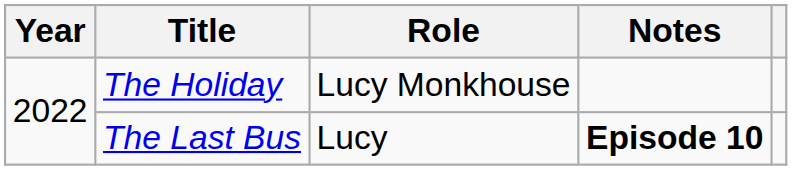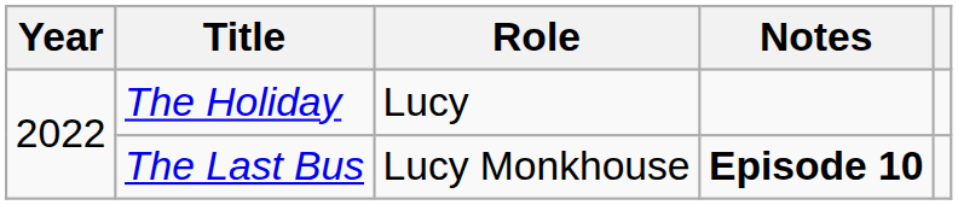The Holiday | Role: Lucy Monkhouse -> Lucy
The Last Bus | Role: Lucy -> Lucy Monkhouse
